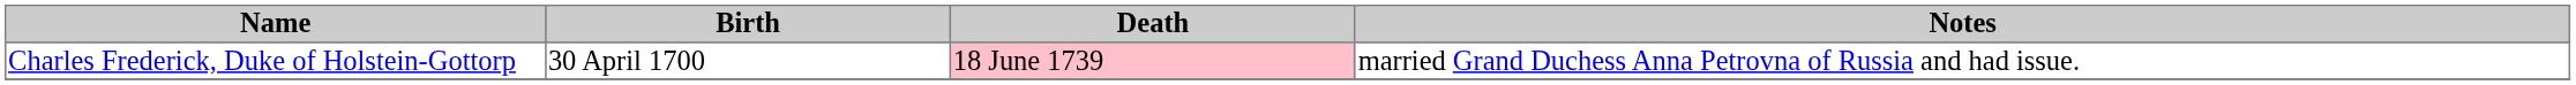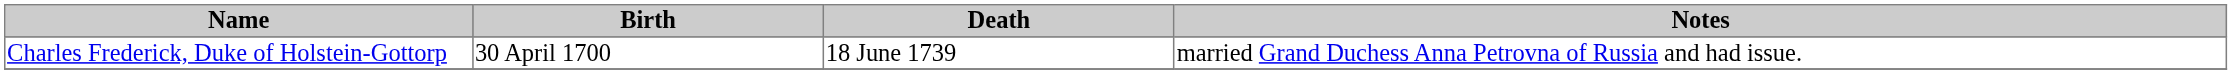Charles Frederick, Duke of Holstein-Gottorp | Death: pink background -> no background
